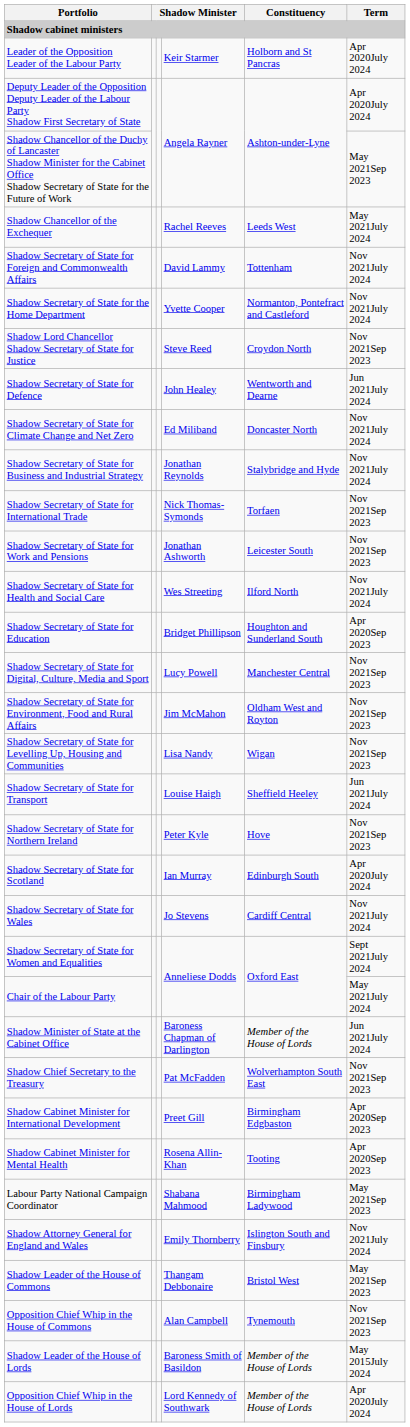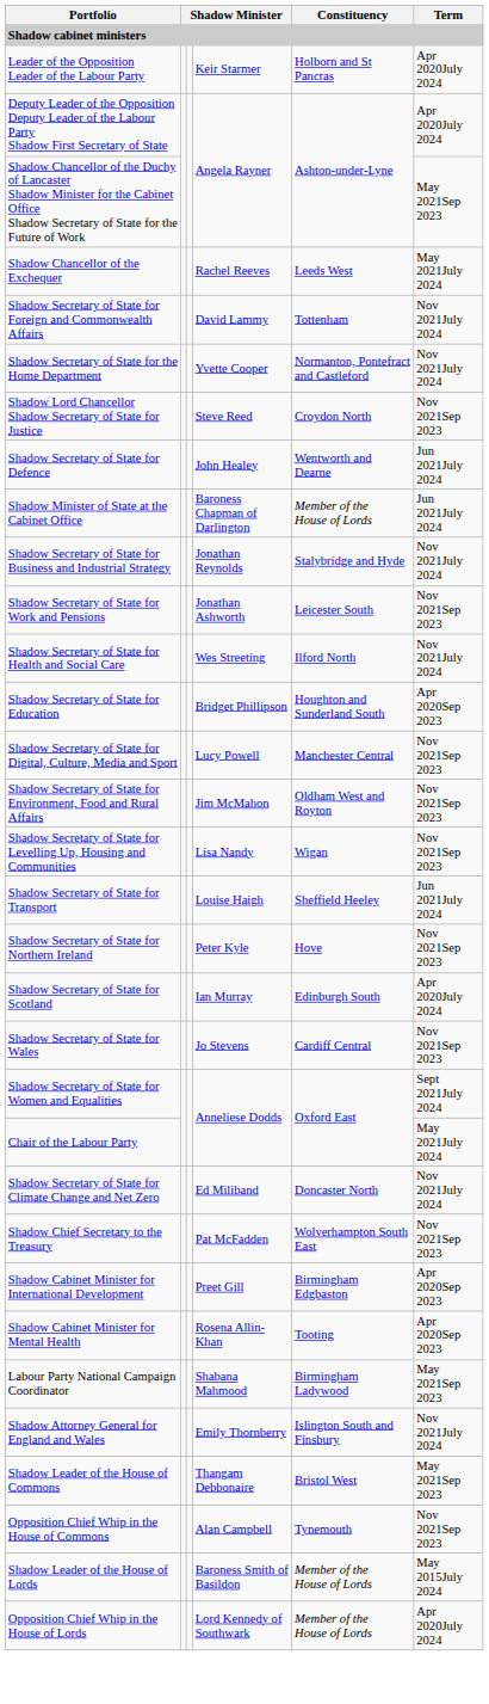rows swapped: Shadow Secretary of State for Climate Change and Net Zero <-> Shadow Minister of State at the Cabinet Office
- row: Shadow Secretary of State for International Trade | Nick Thomas-Symonds | Torfaen | Nov 2021Sep 2023
Shadow Secretary of State for Wales | Term: Nov 2021July 2024 -> Nov 2021Sep 2023
